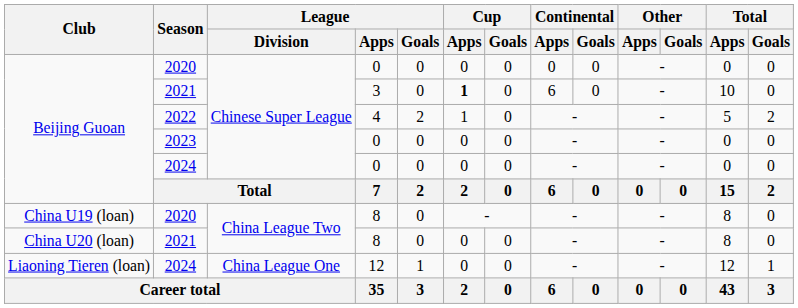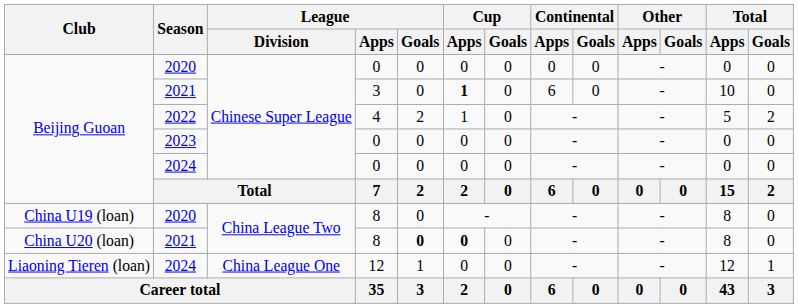2021 / 8 | League / Goals: normal -> bold
2021 / 8 | Cup / Apps: normal -> bold
